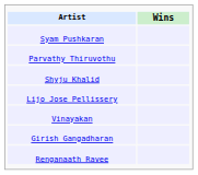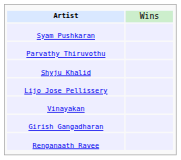Artist | column 2: bold -> normal
